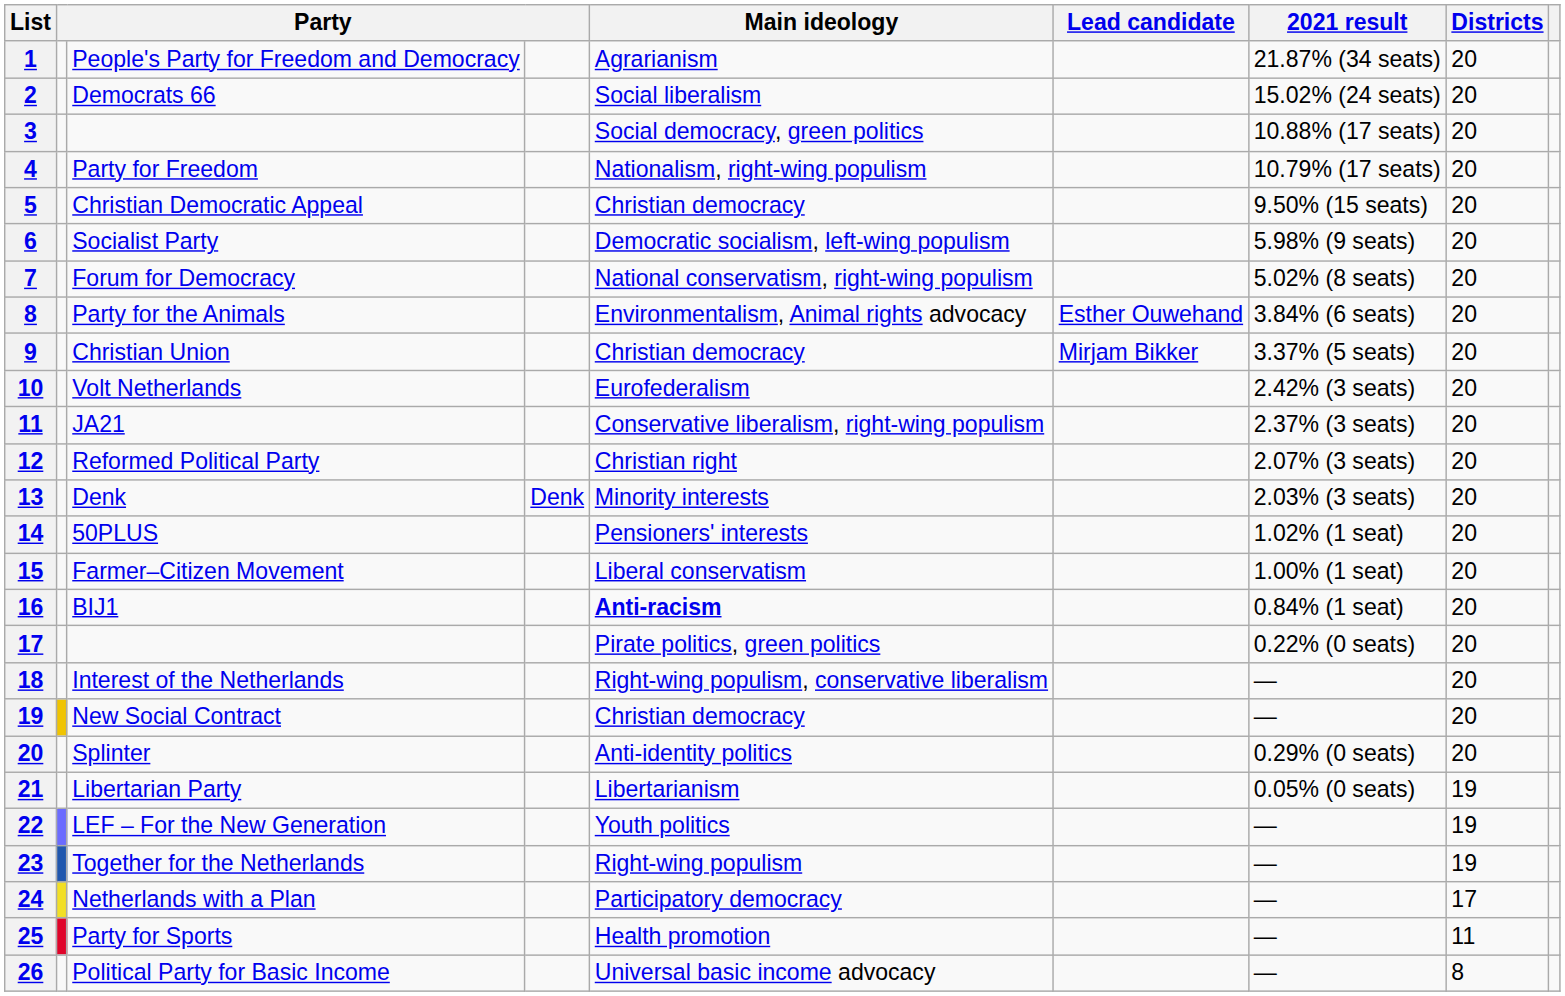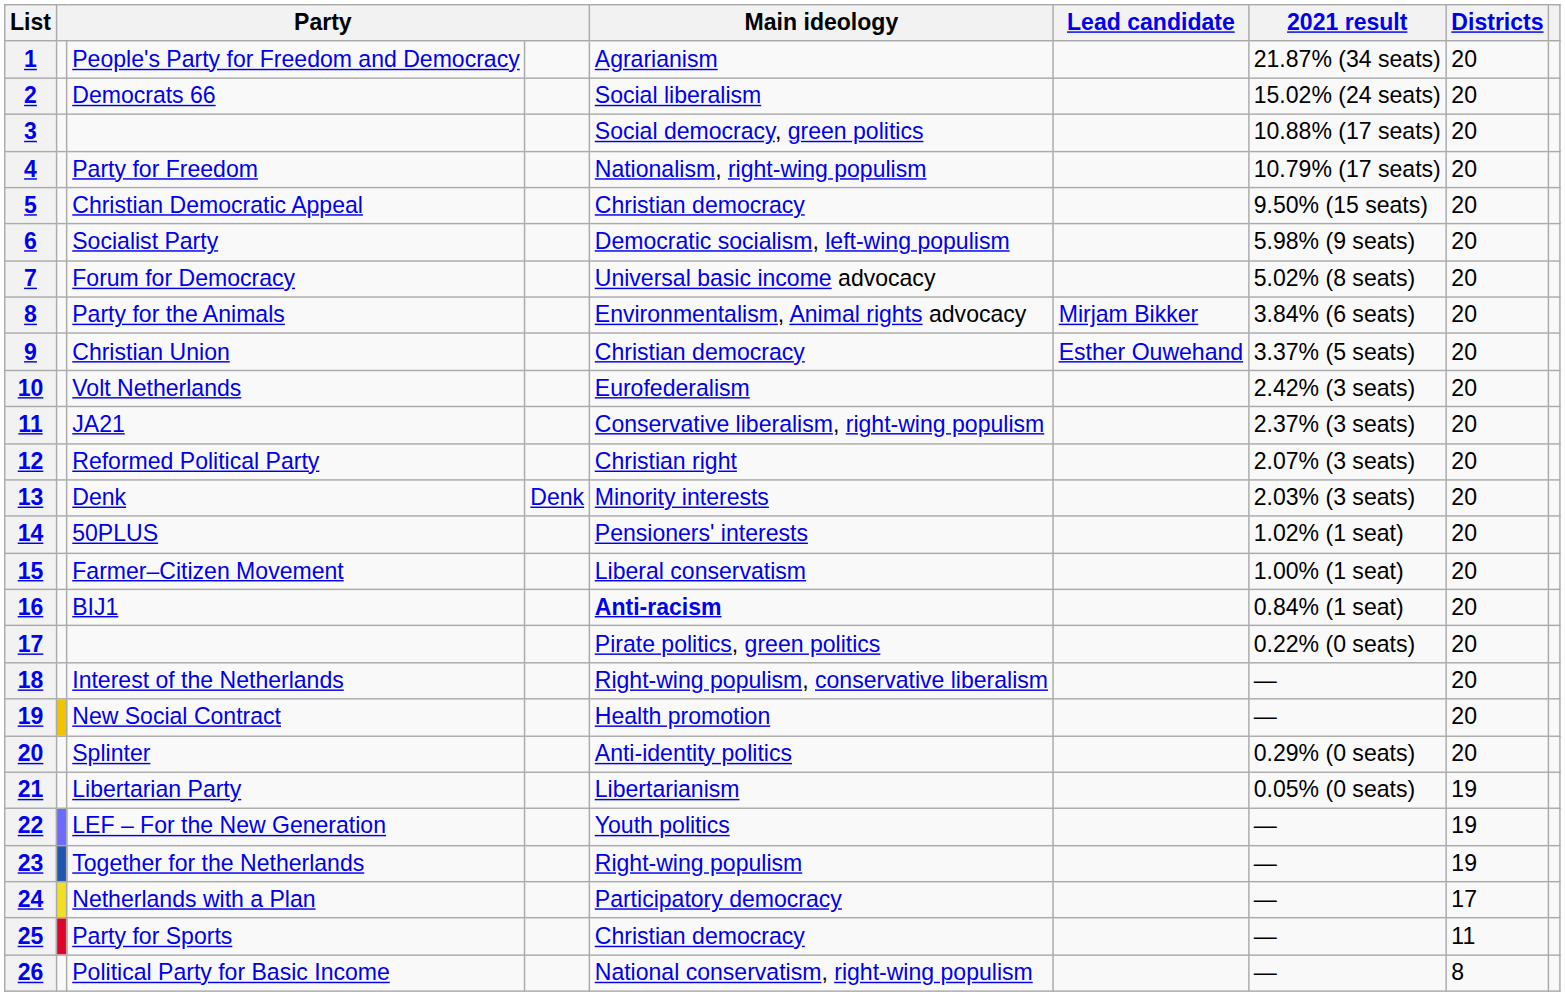Forum for Democracy | Main ideology: National conservatism, right-wing populism -> Universal basic income advocacy
Party for the Animals | Lead candidate: Esther Ouwehand -> Mirjam Bikker
Christian Union | Lead candidate: Mirjam Bikker -> Esther Ouwehand
New Social Contract | Main ideology: Christian democracy -> Health promotion
Party for Sports | Main ideology: Health promotion -> Christian democracy
Political Party for Basic Income | Main ideology: Universal basic income advocacy -> National conservatism, right-wing populism
